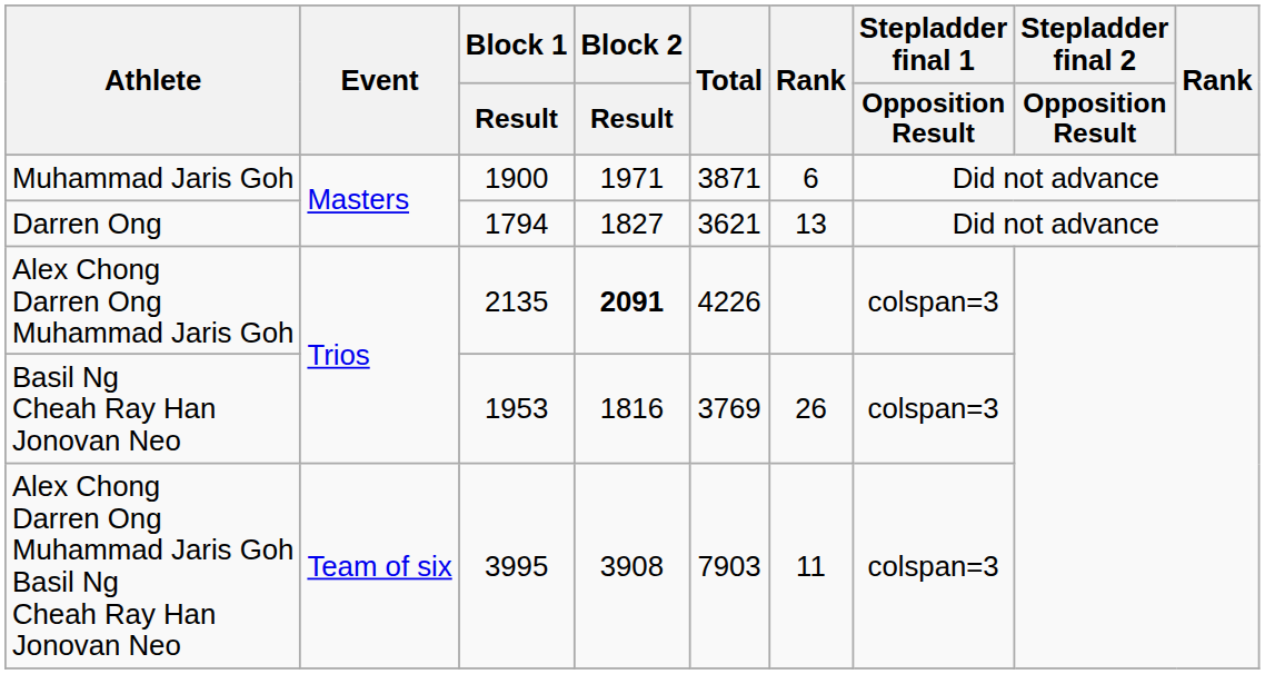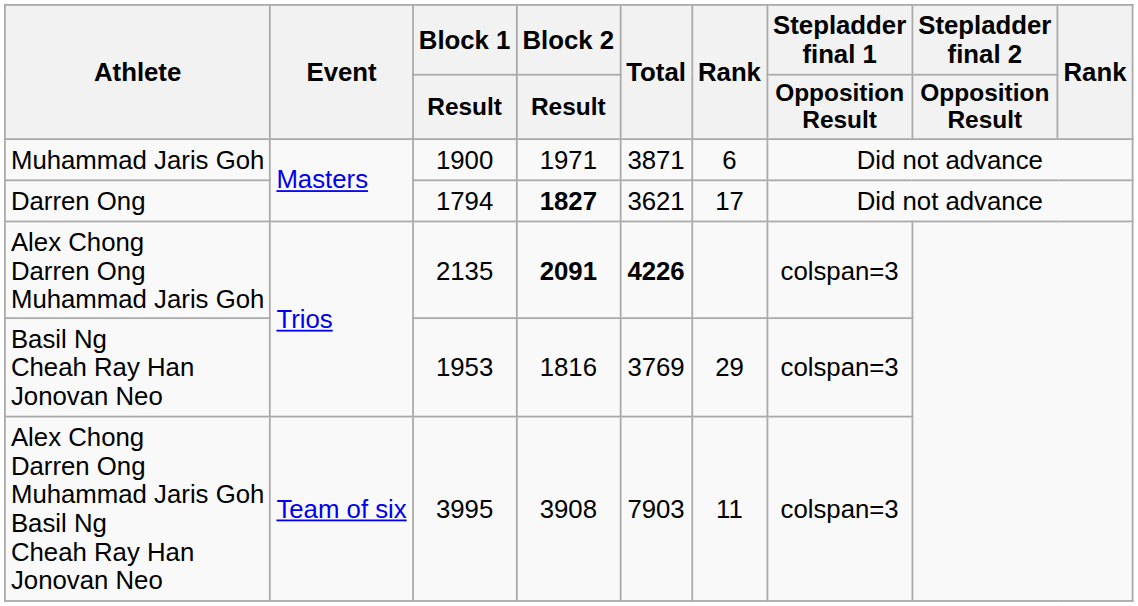Darren Ong | Block 2 / Result: normal -> bold
Darren Ong | column 6: 13 -> 17
Alex Chong Darren Ong Muhammad Jaris Goh | Total: normal -> bold
Basil Ng Cheah Ray Han Jonovan Neo | column 6: 26 -> 29
